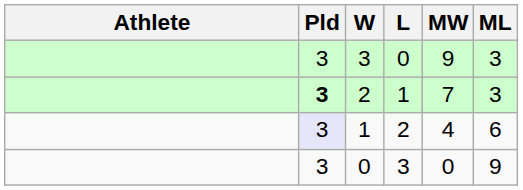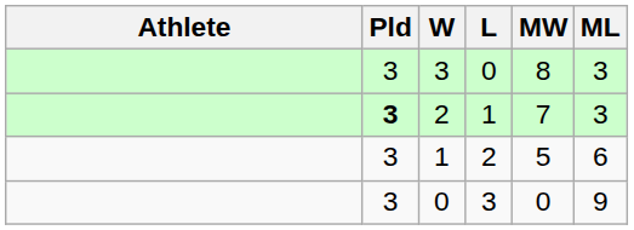row 2 | MW: 9 -> 8
row 4 | Pld: lavender background -> no background
row 4 | MW: 4 -> 5
